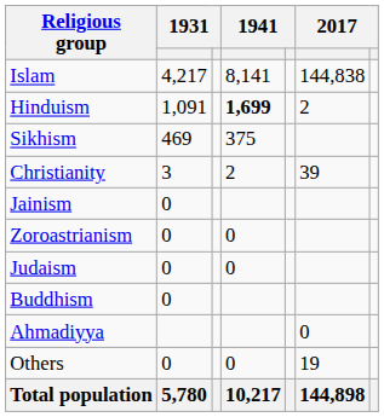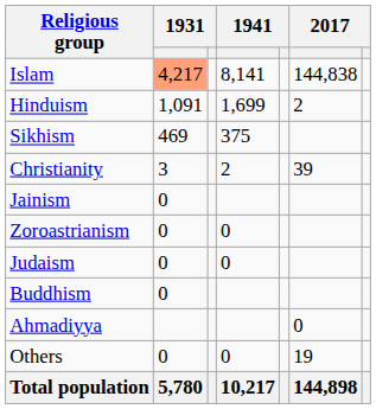Islam | column 2: no background -> lightsalmon background
Hinduism | column 4: bold -> normal
